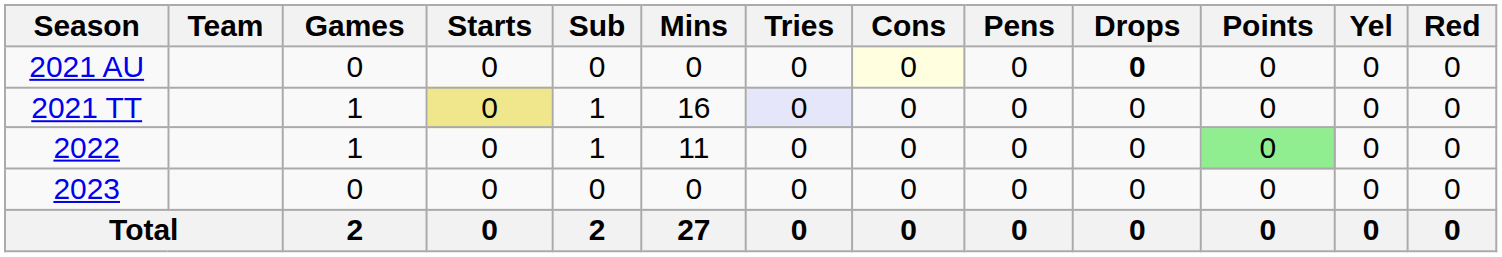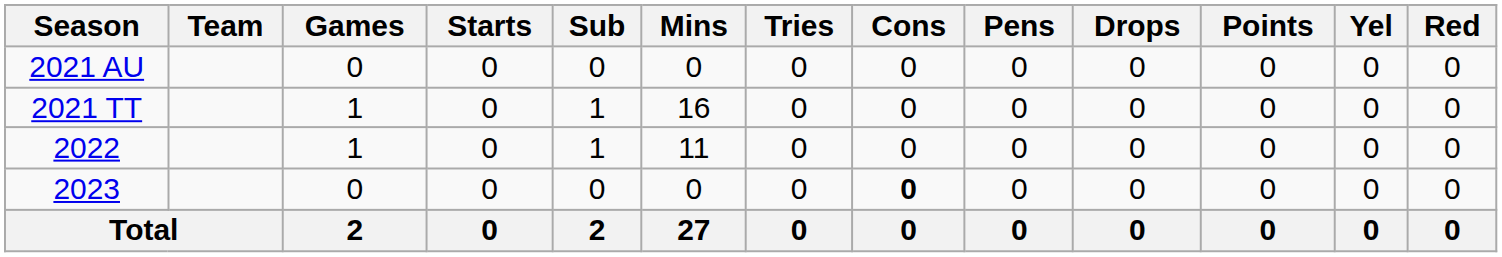2021 AU | Cons: lightyellow background -> no background
2021 AU | Drops: bold -> normal
2021 TT | Starts: khaki background -> no background
2021 TT | Tries: lavender background -> no background
2022 | Points: lightgreen background -> no background
2023 | Cons: normal -> bold
